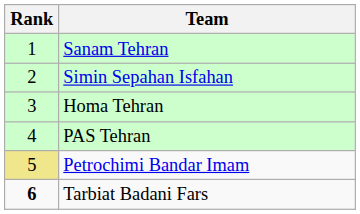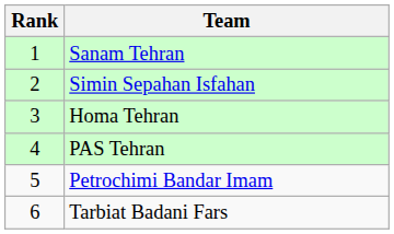Petrochimi Bandar Imam | Rank: khaki background -> no background
Tarbiat Badani Fars | Rank: bold -> normal
